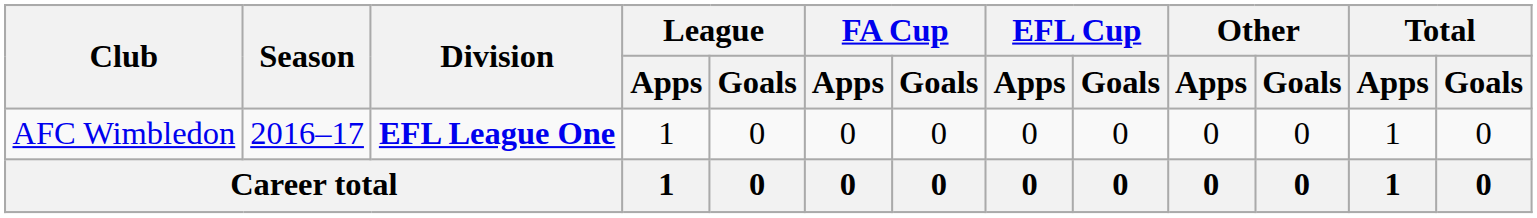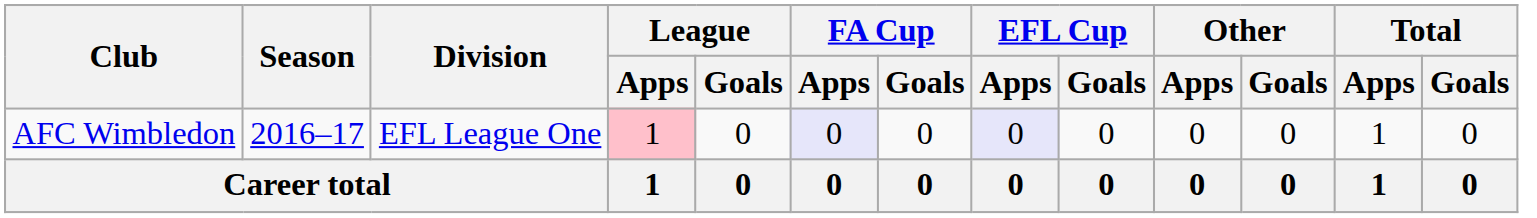AFC Wimbledon | Division: bold -> normal
AFC Wimbledon | League / Apps: no background -> pink background
AFC Wimbledon | FA Cup / Apps: no background -> lavender background
AFC Wimbledon | EFL Cup / Apps: no background -> lavender background
